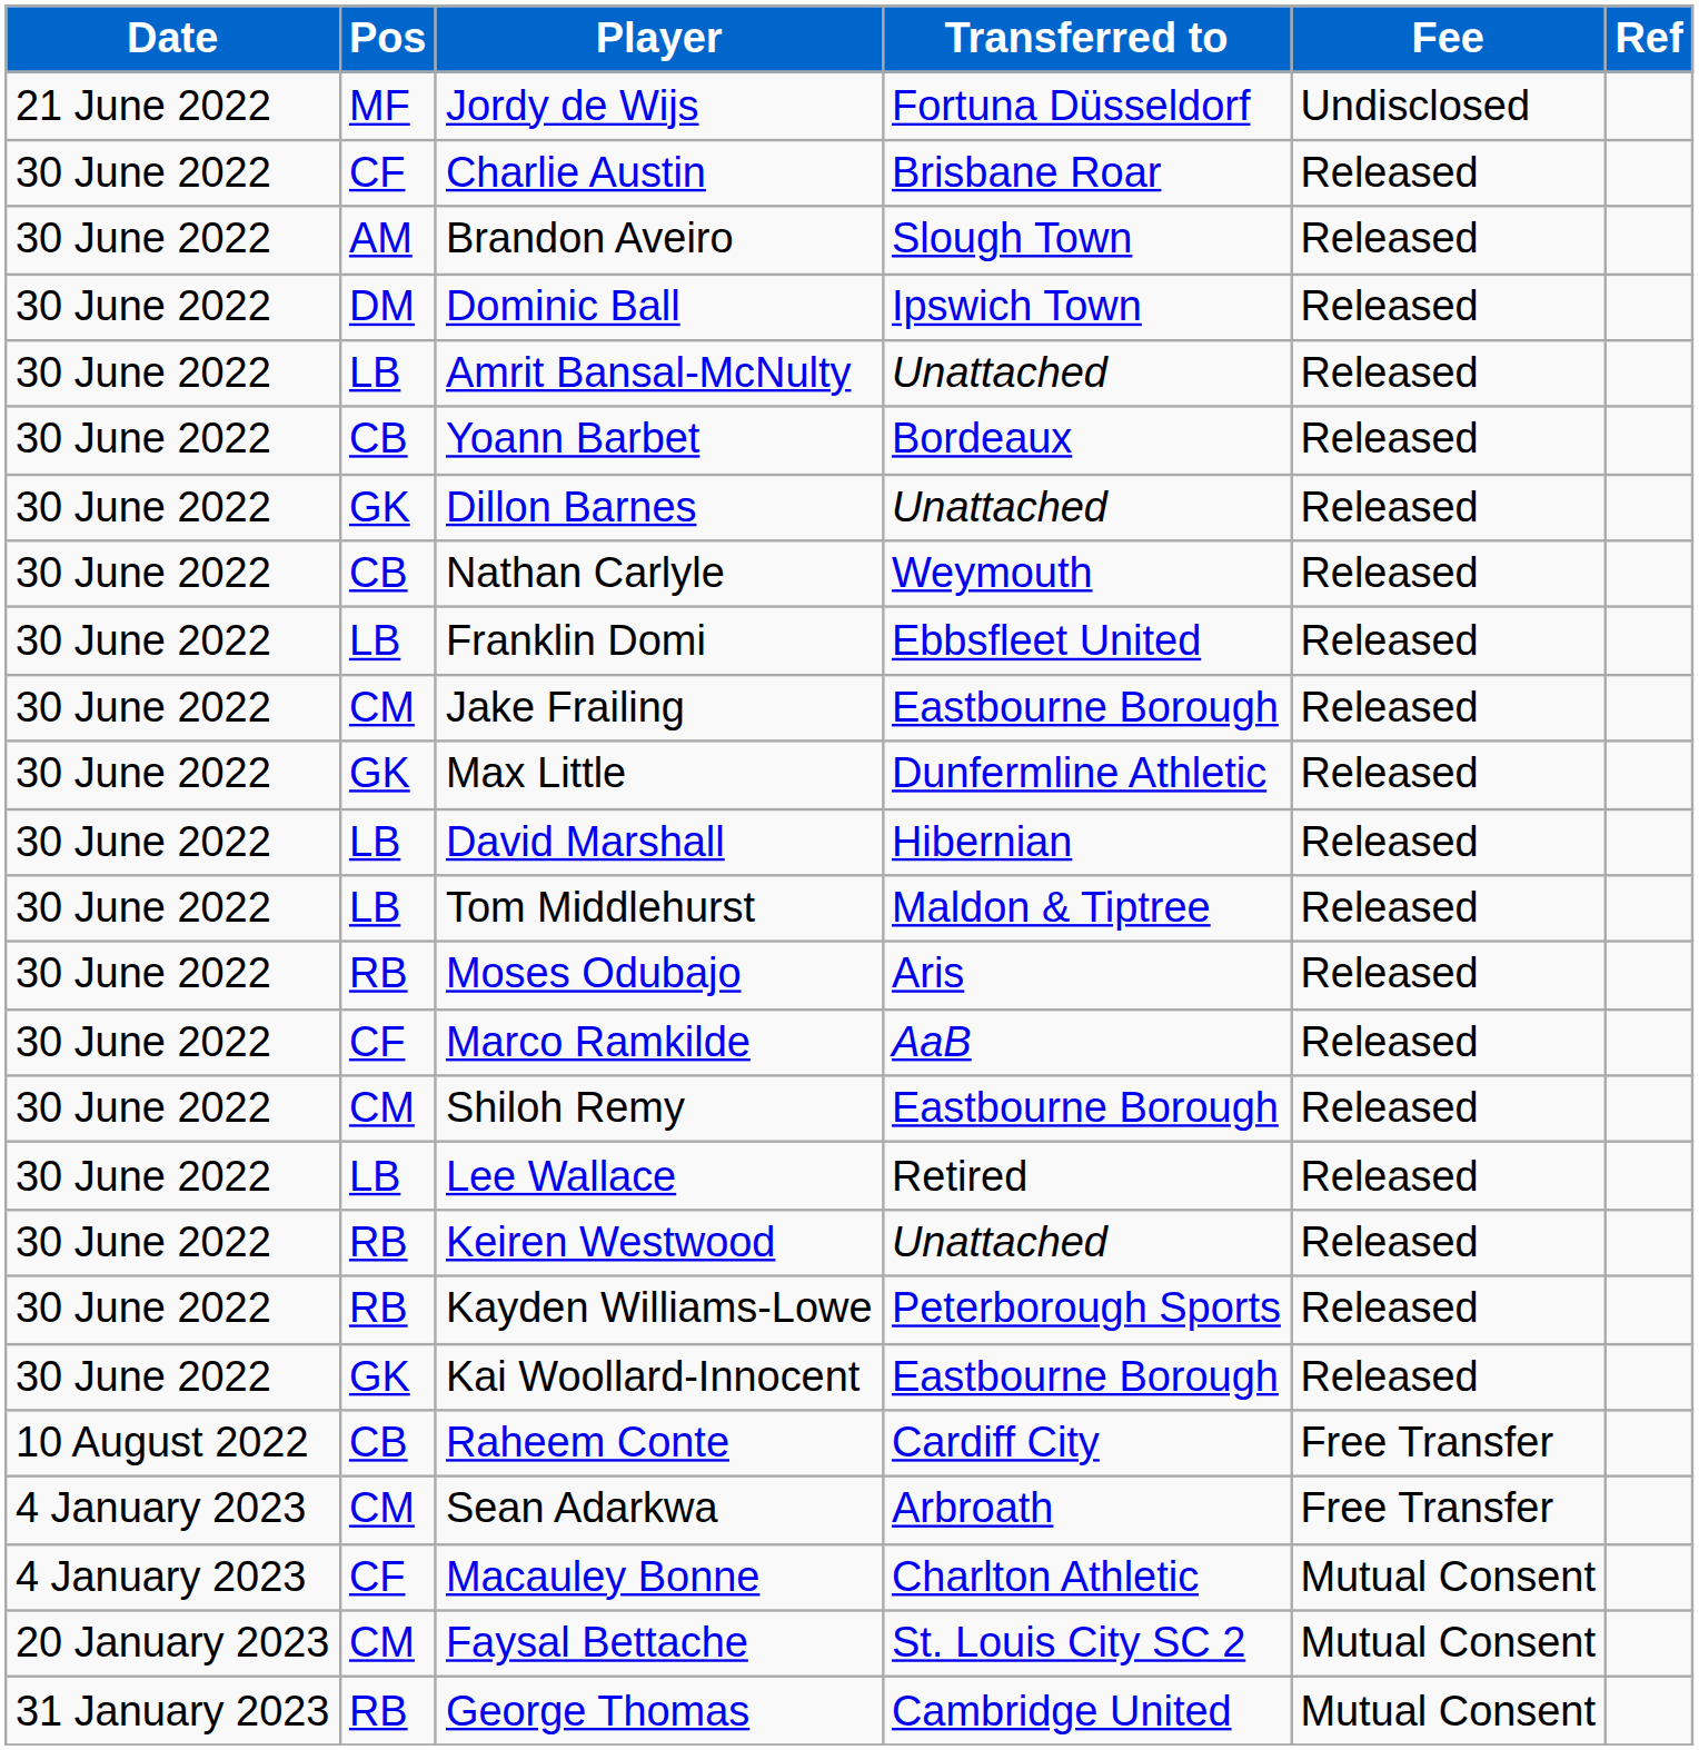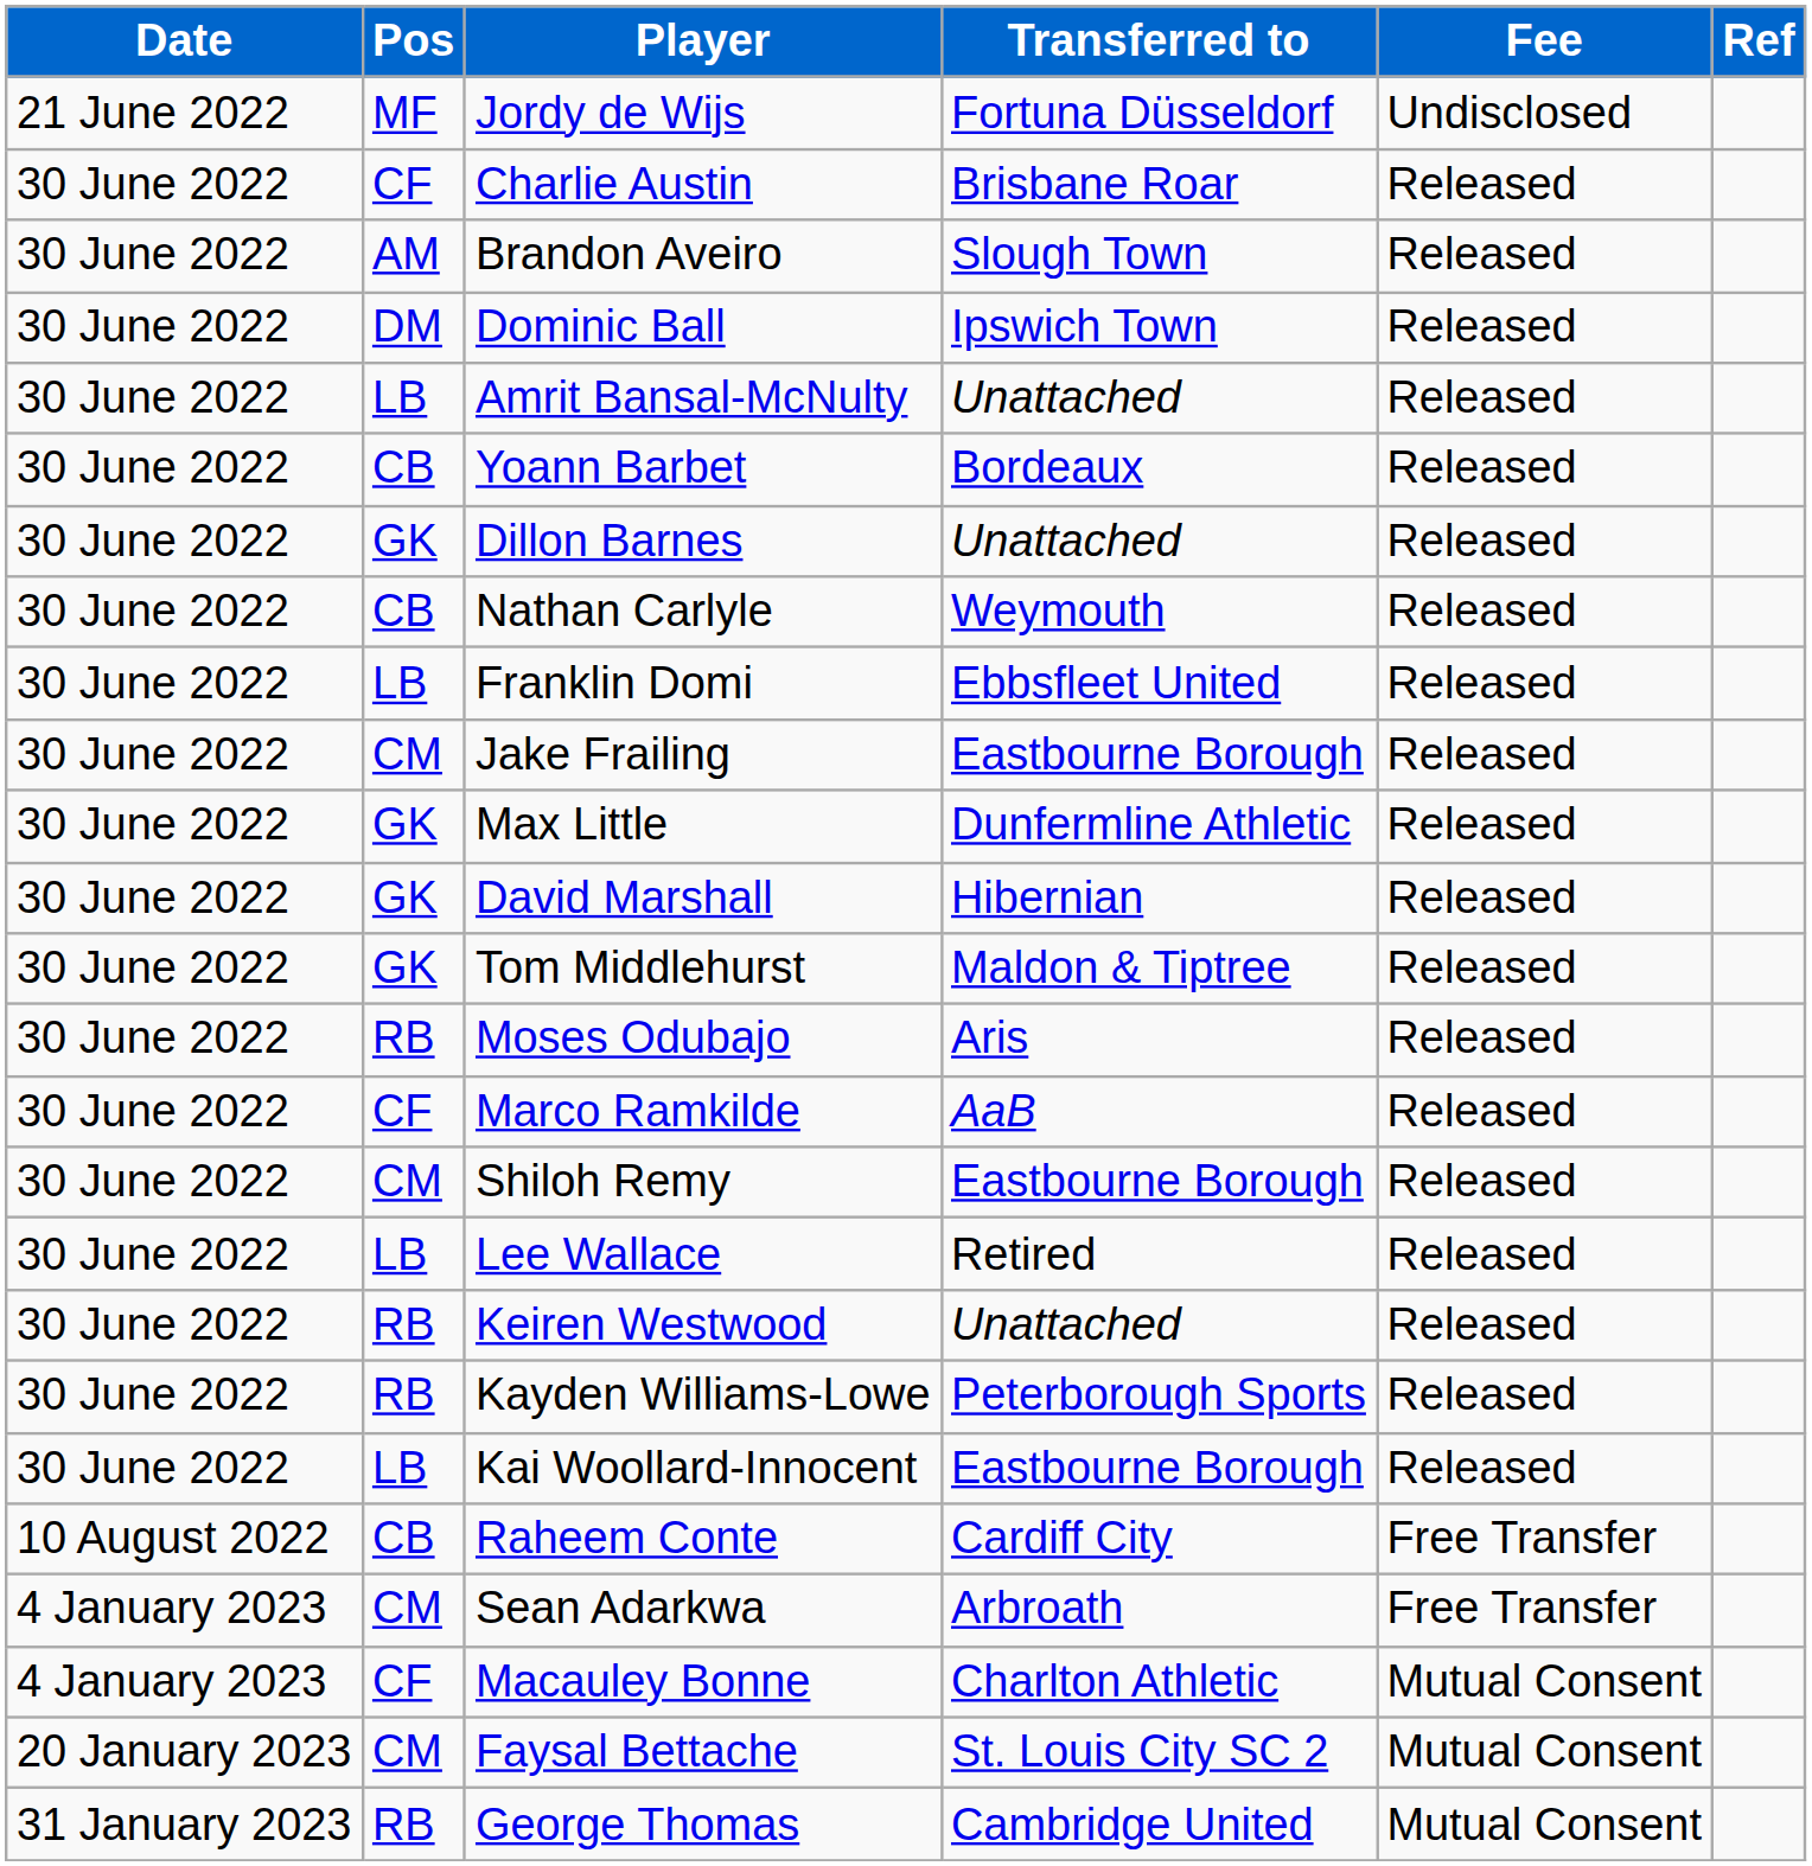David Marshall | Pos: LB -> GK
Tom Middlehurst | Pos: LB -> GK
Kai Woollard-Innocent | Pos: GK -> LB
